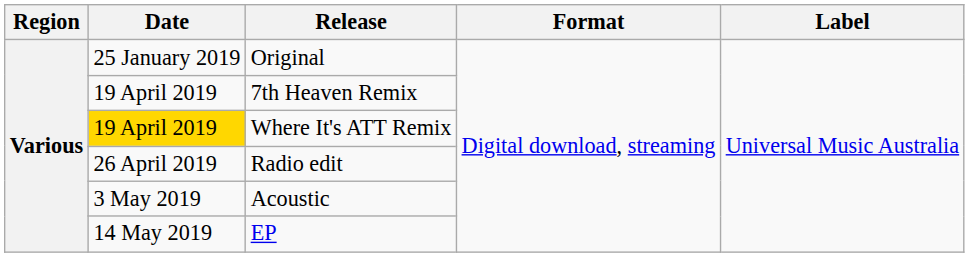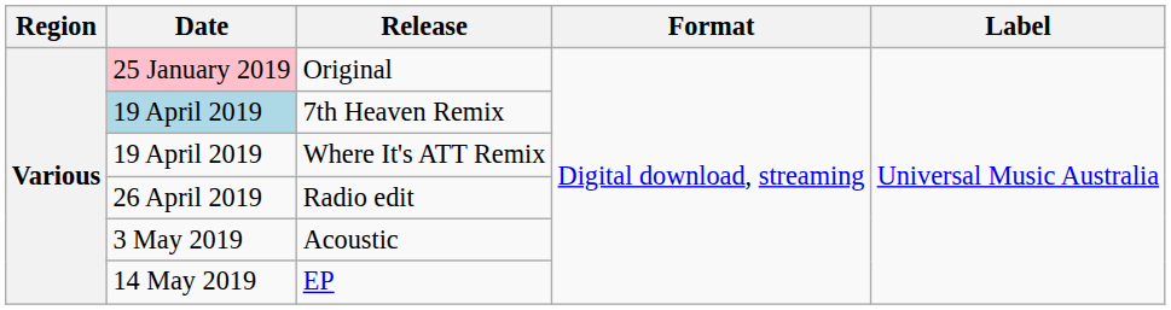Original | Date: no background -> pink background
7th Heaven Remix | Date: no background -> lightblue background
Where It's ATT Remix | Date: gold background -> no background
